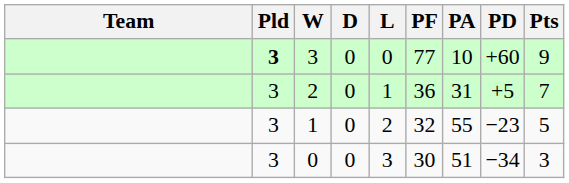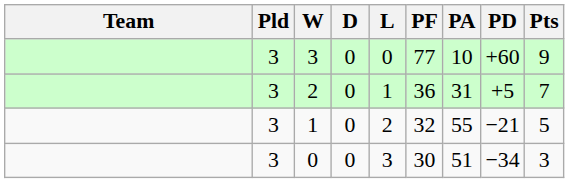row 2 | Pld: bold -> normal
row 4 | PD: −23 -> −21
